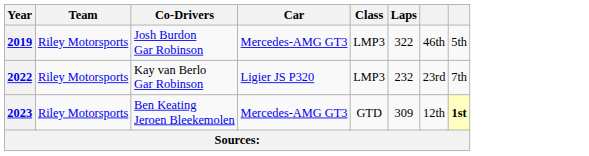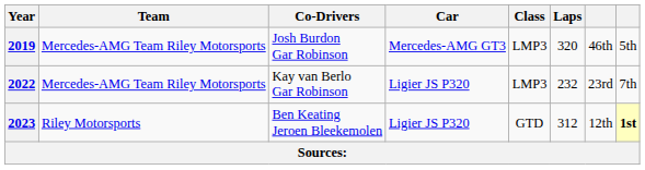2019 | Team: Riley Motorsports -> Mercedes-AMG Team Riley Motorsports
2019 | Laps: 322 -> 320
2022 | Team: Riley Motorsports -> Mercedes-AMG Team Riley Motorsports
2023 | Car: Mercedes-AMG GT3 -> Ligier JS P320
2023 | Laps: 309 -> 312
